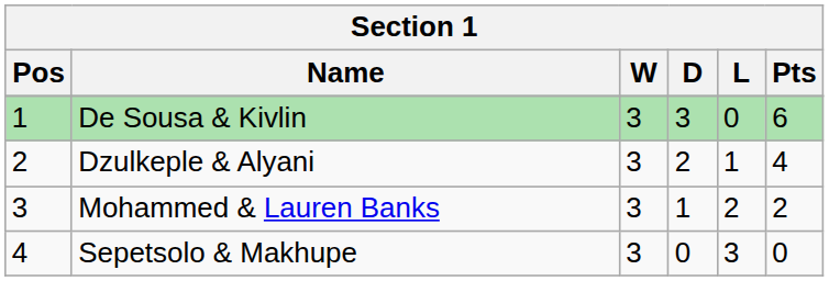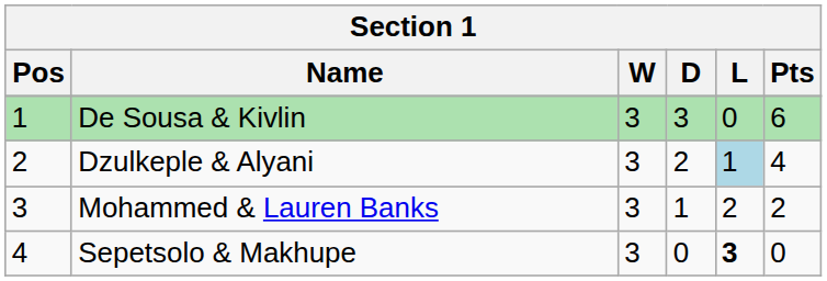Dzulkeple & Alyani | L: no background -> lightblue background
Sepetsolo & Makhupe | L: normal -> bold
